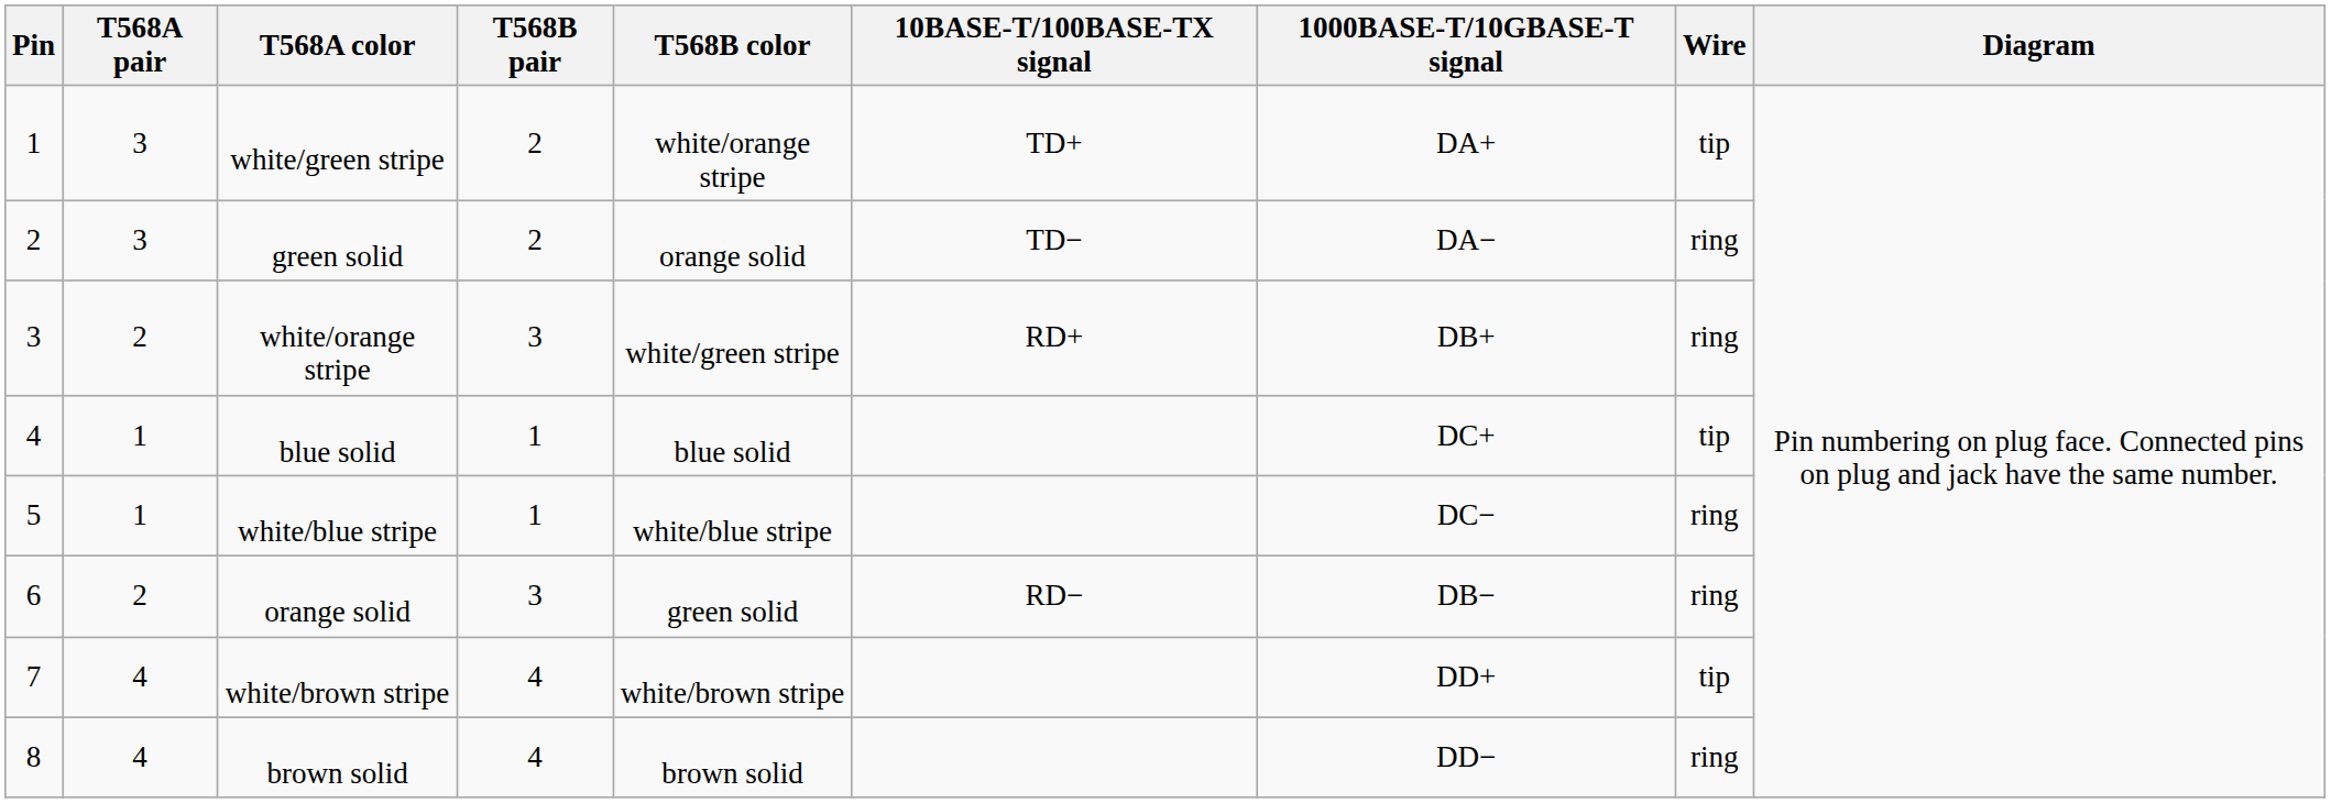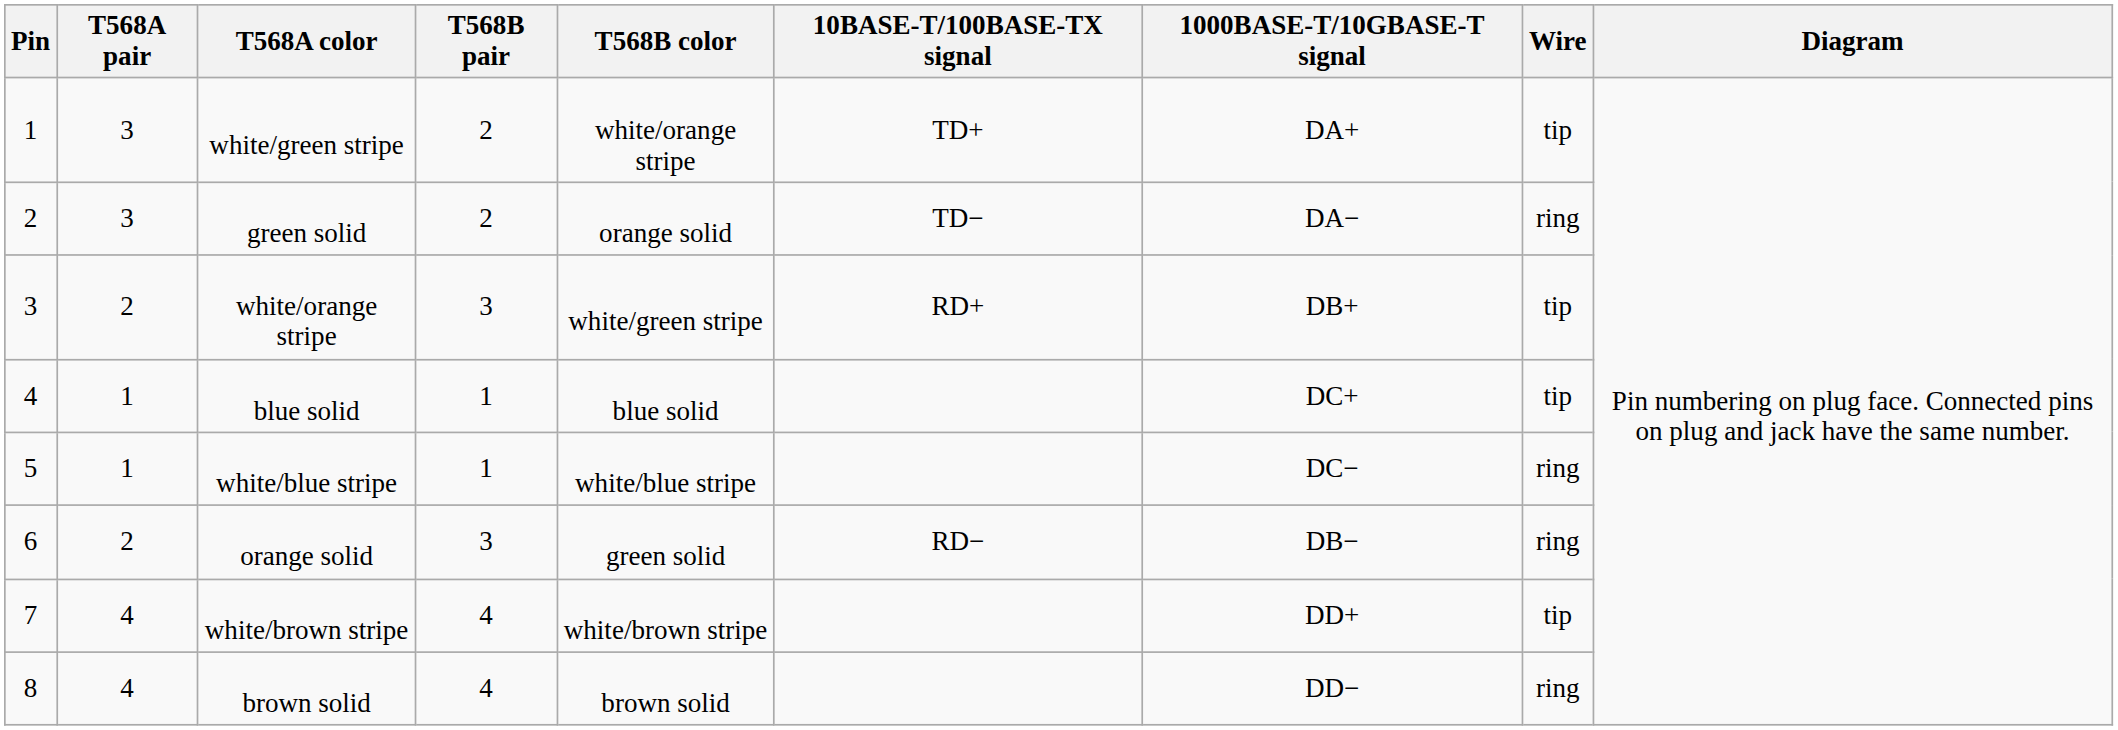row 4 | Wire: ring -> tip
